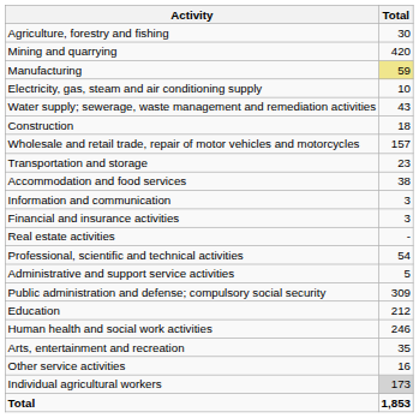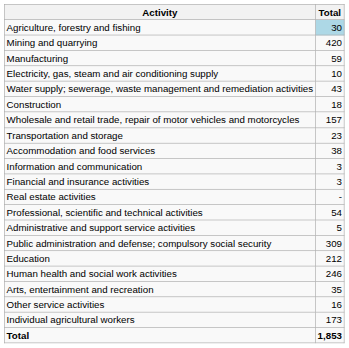Agriculture, forestry and fishing | Total: no background -> lightblue background
Manufacturing | Total: khaki background -> no background
Individual agricultural workers | Total: lightgrey background -> no background
